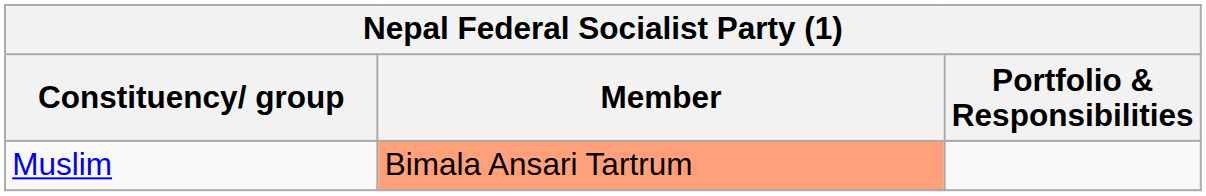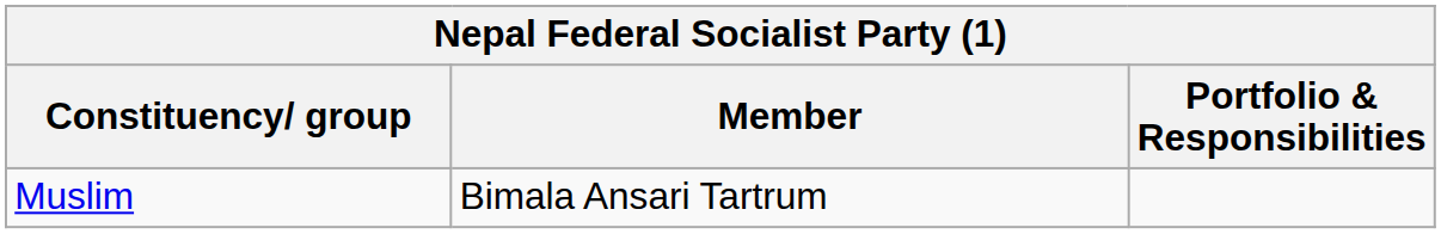Muslim | Member: lightsalmon background -> no background
